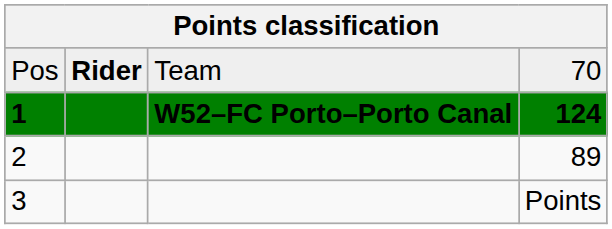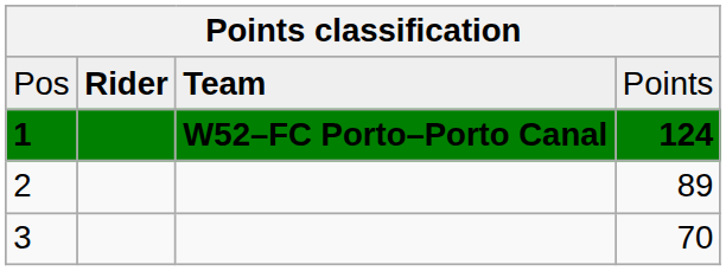Pos | column 3: normal -> bold
Pos | column 4: 70 -> Points
3 | column 4: Points -> 70
